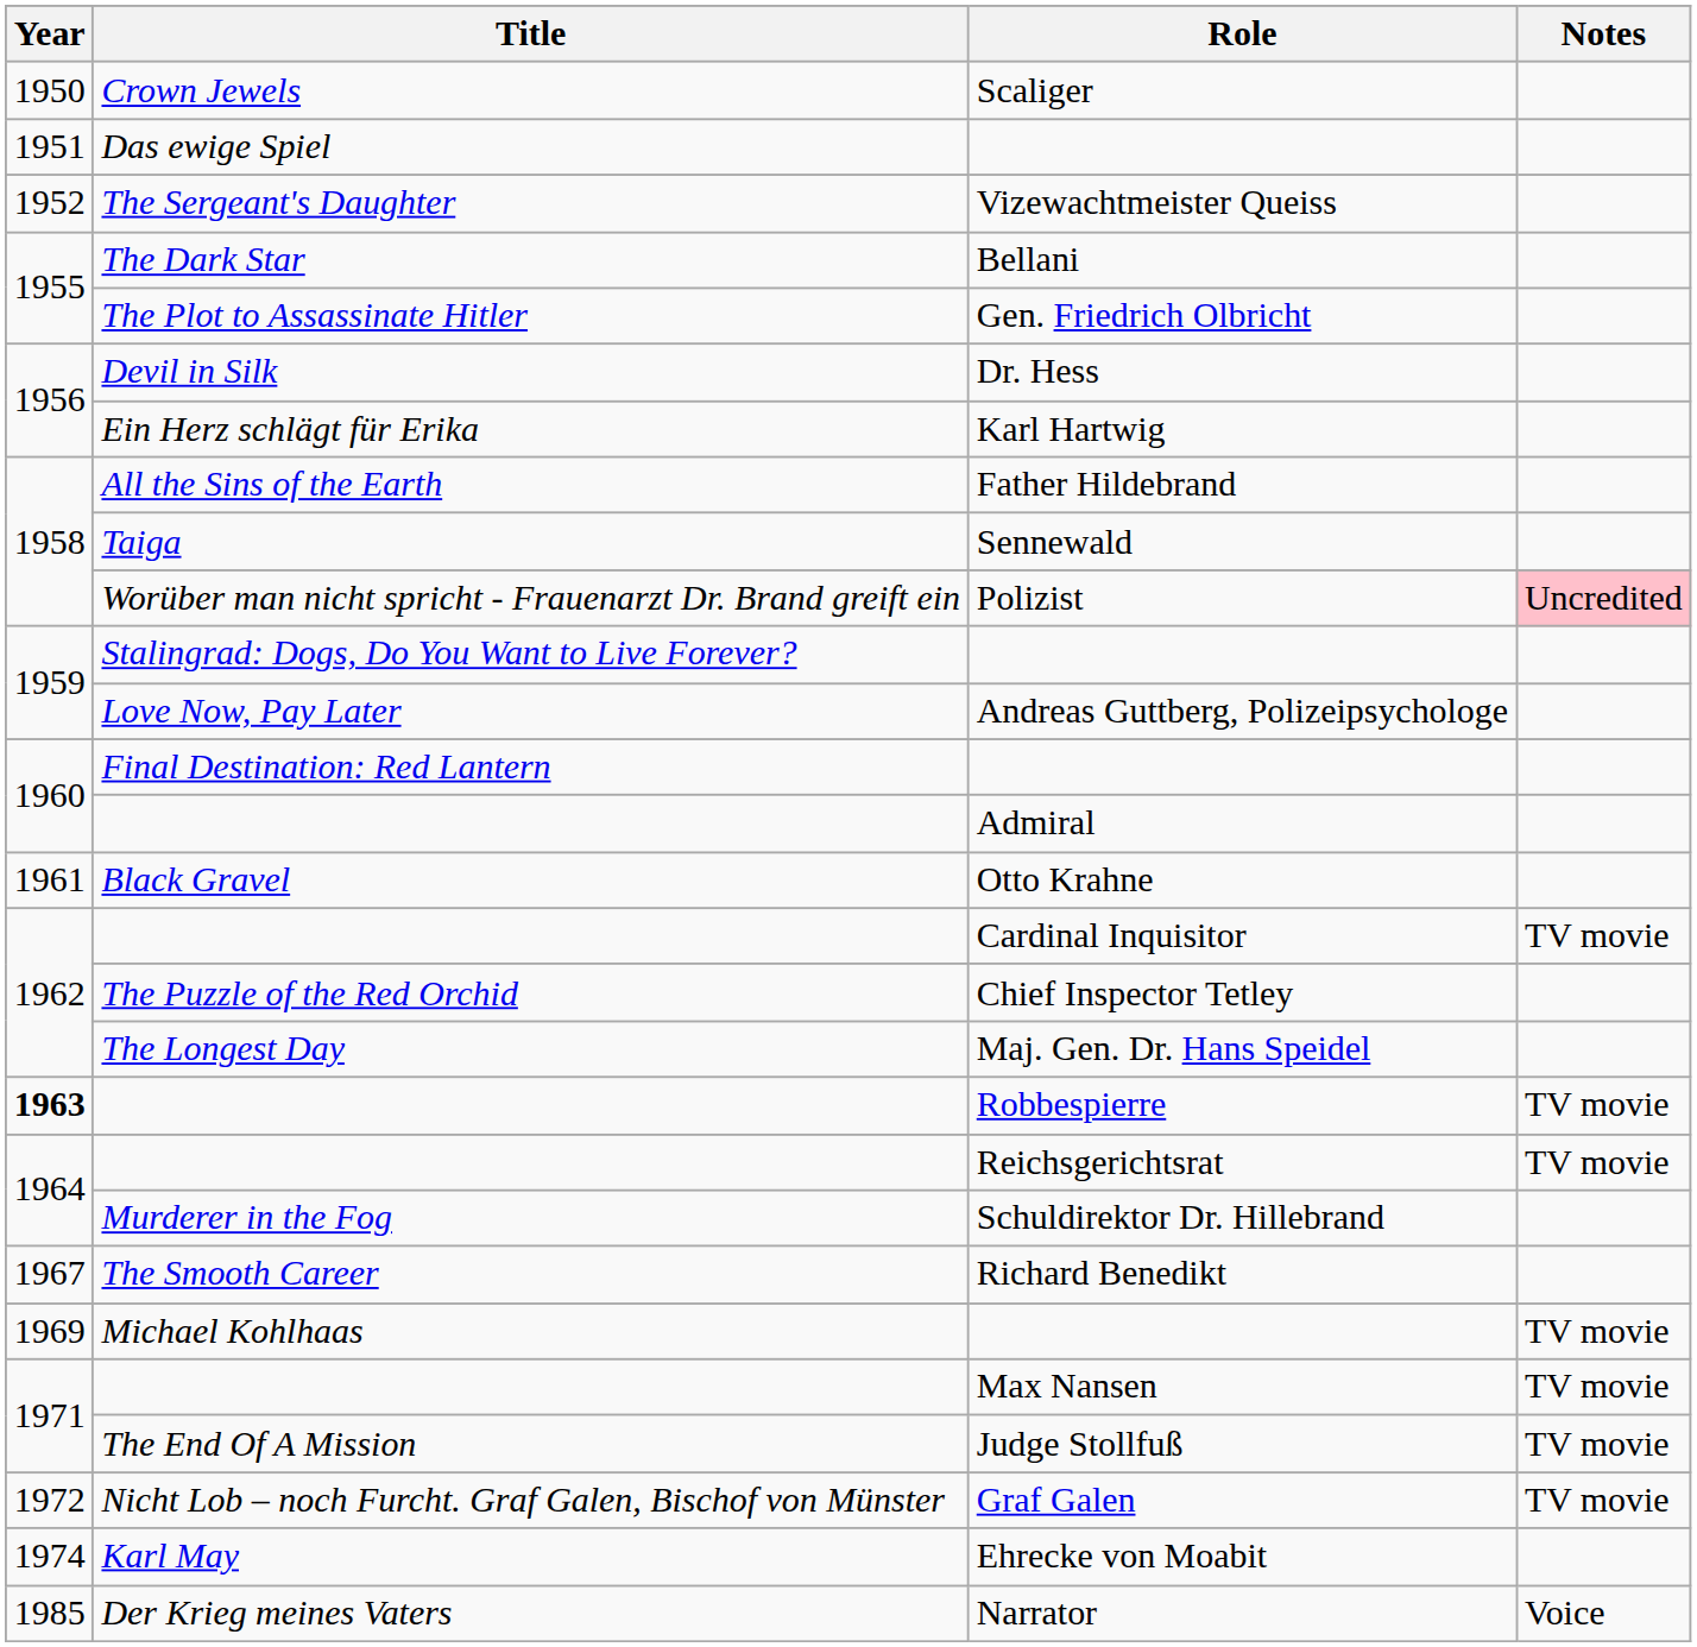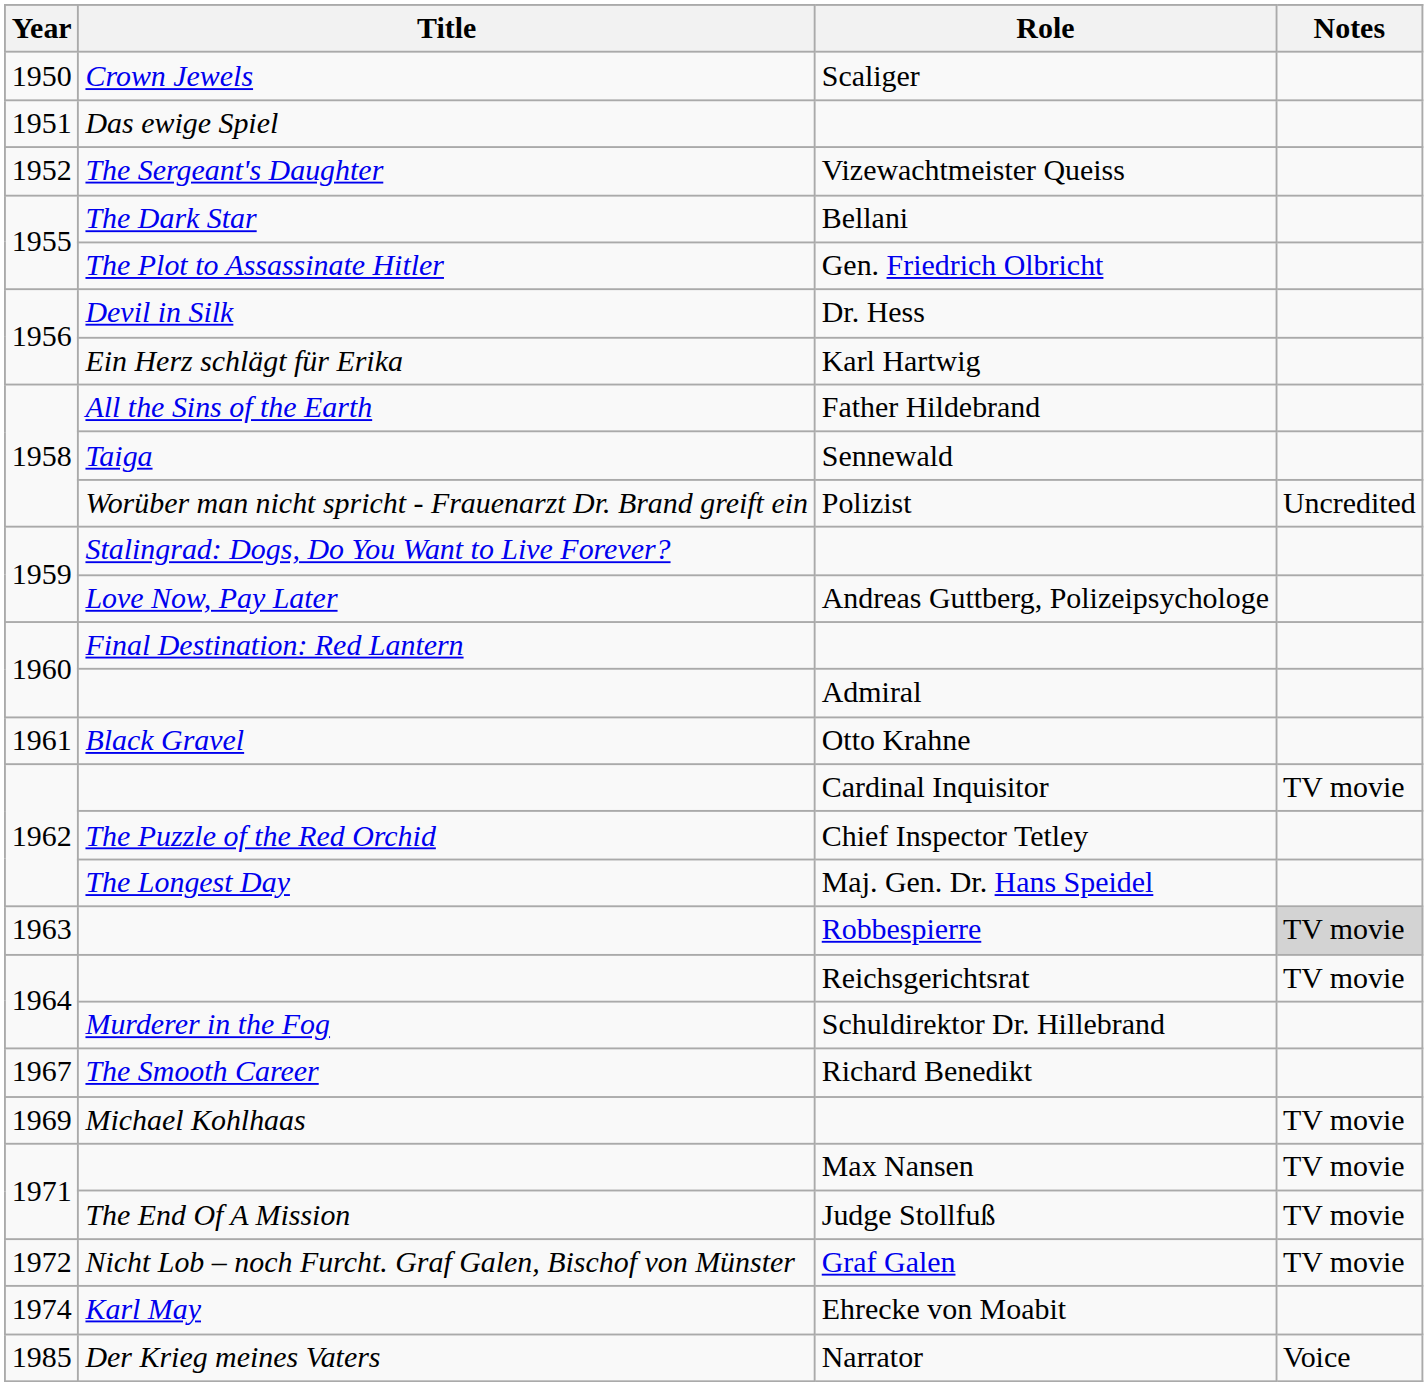Polizist | Notes: pink background -> no background
Robbespierre | Year: bold -> normal
Robbespierre | Notes: no background -> lightgrey background
